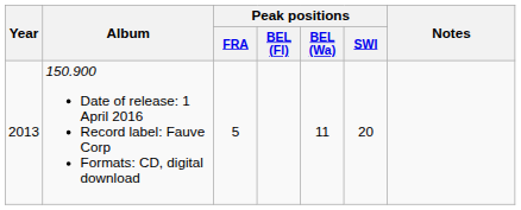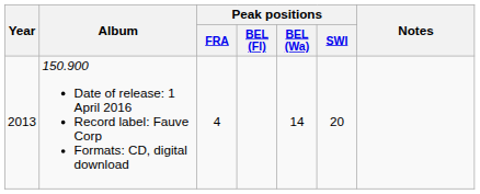row 3 | Peak positions / FRA: 5 -> 4
row 3 | Peak positions / BEL (Wa): 11 -> 14
